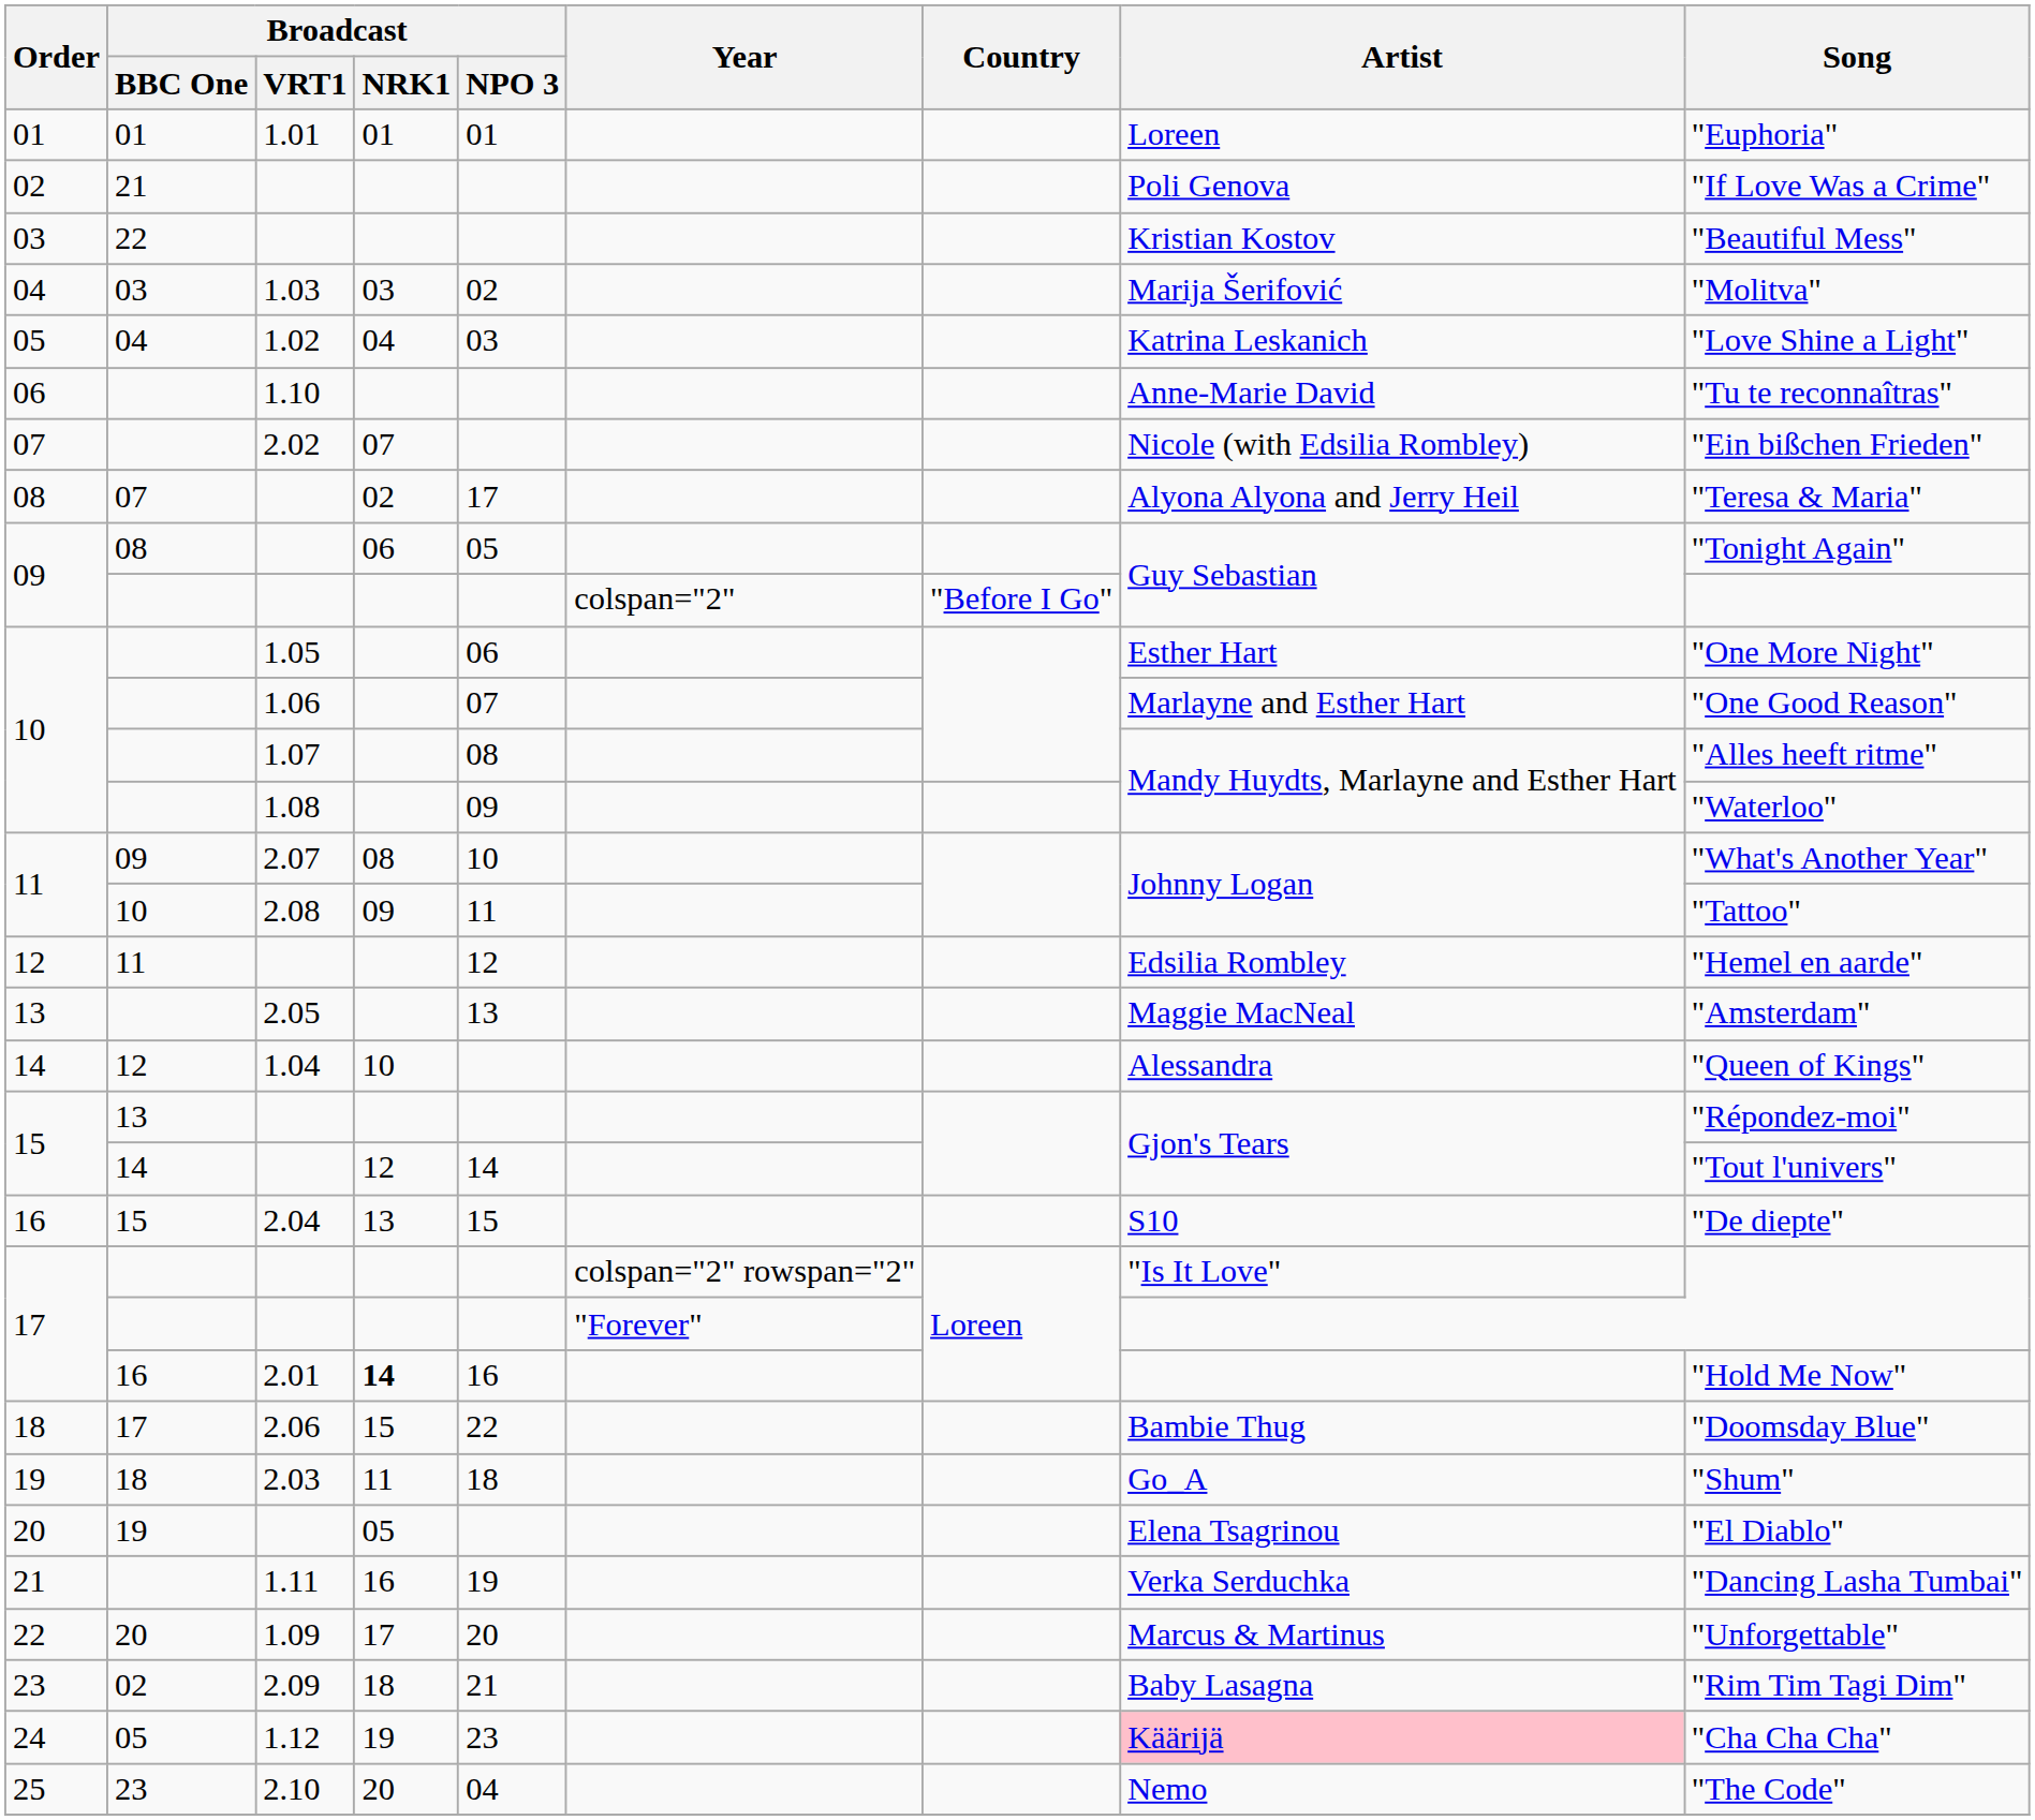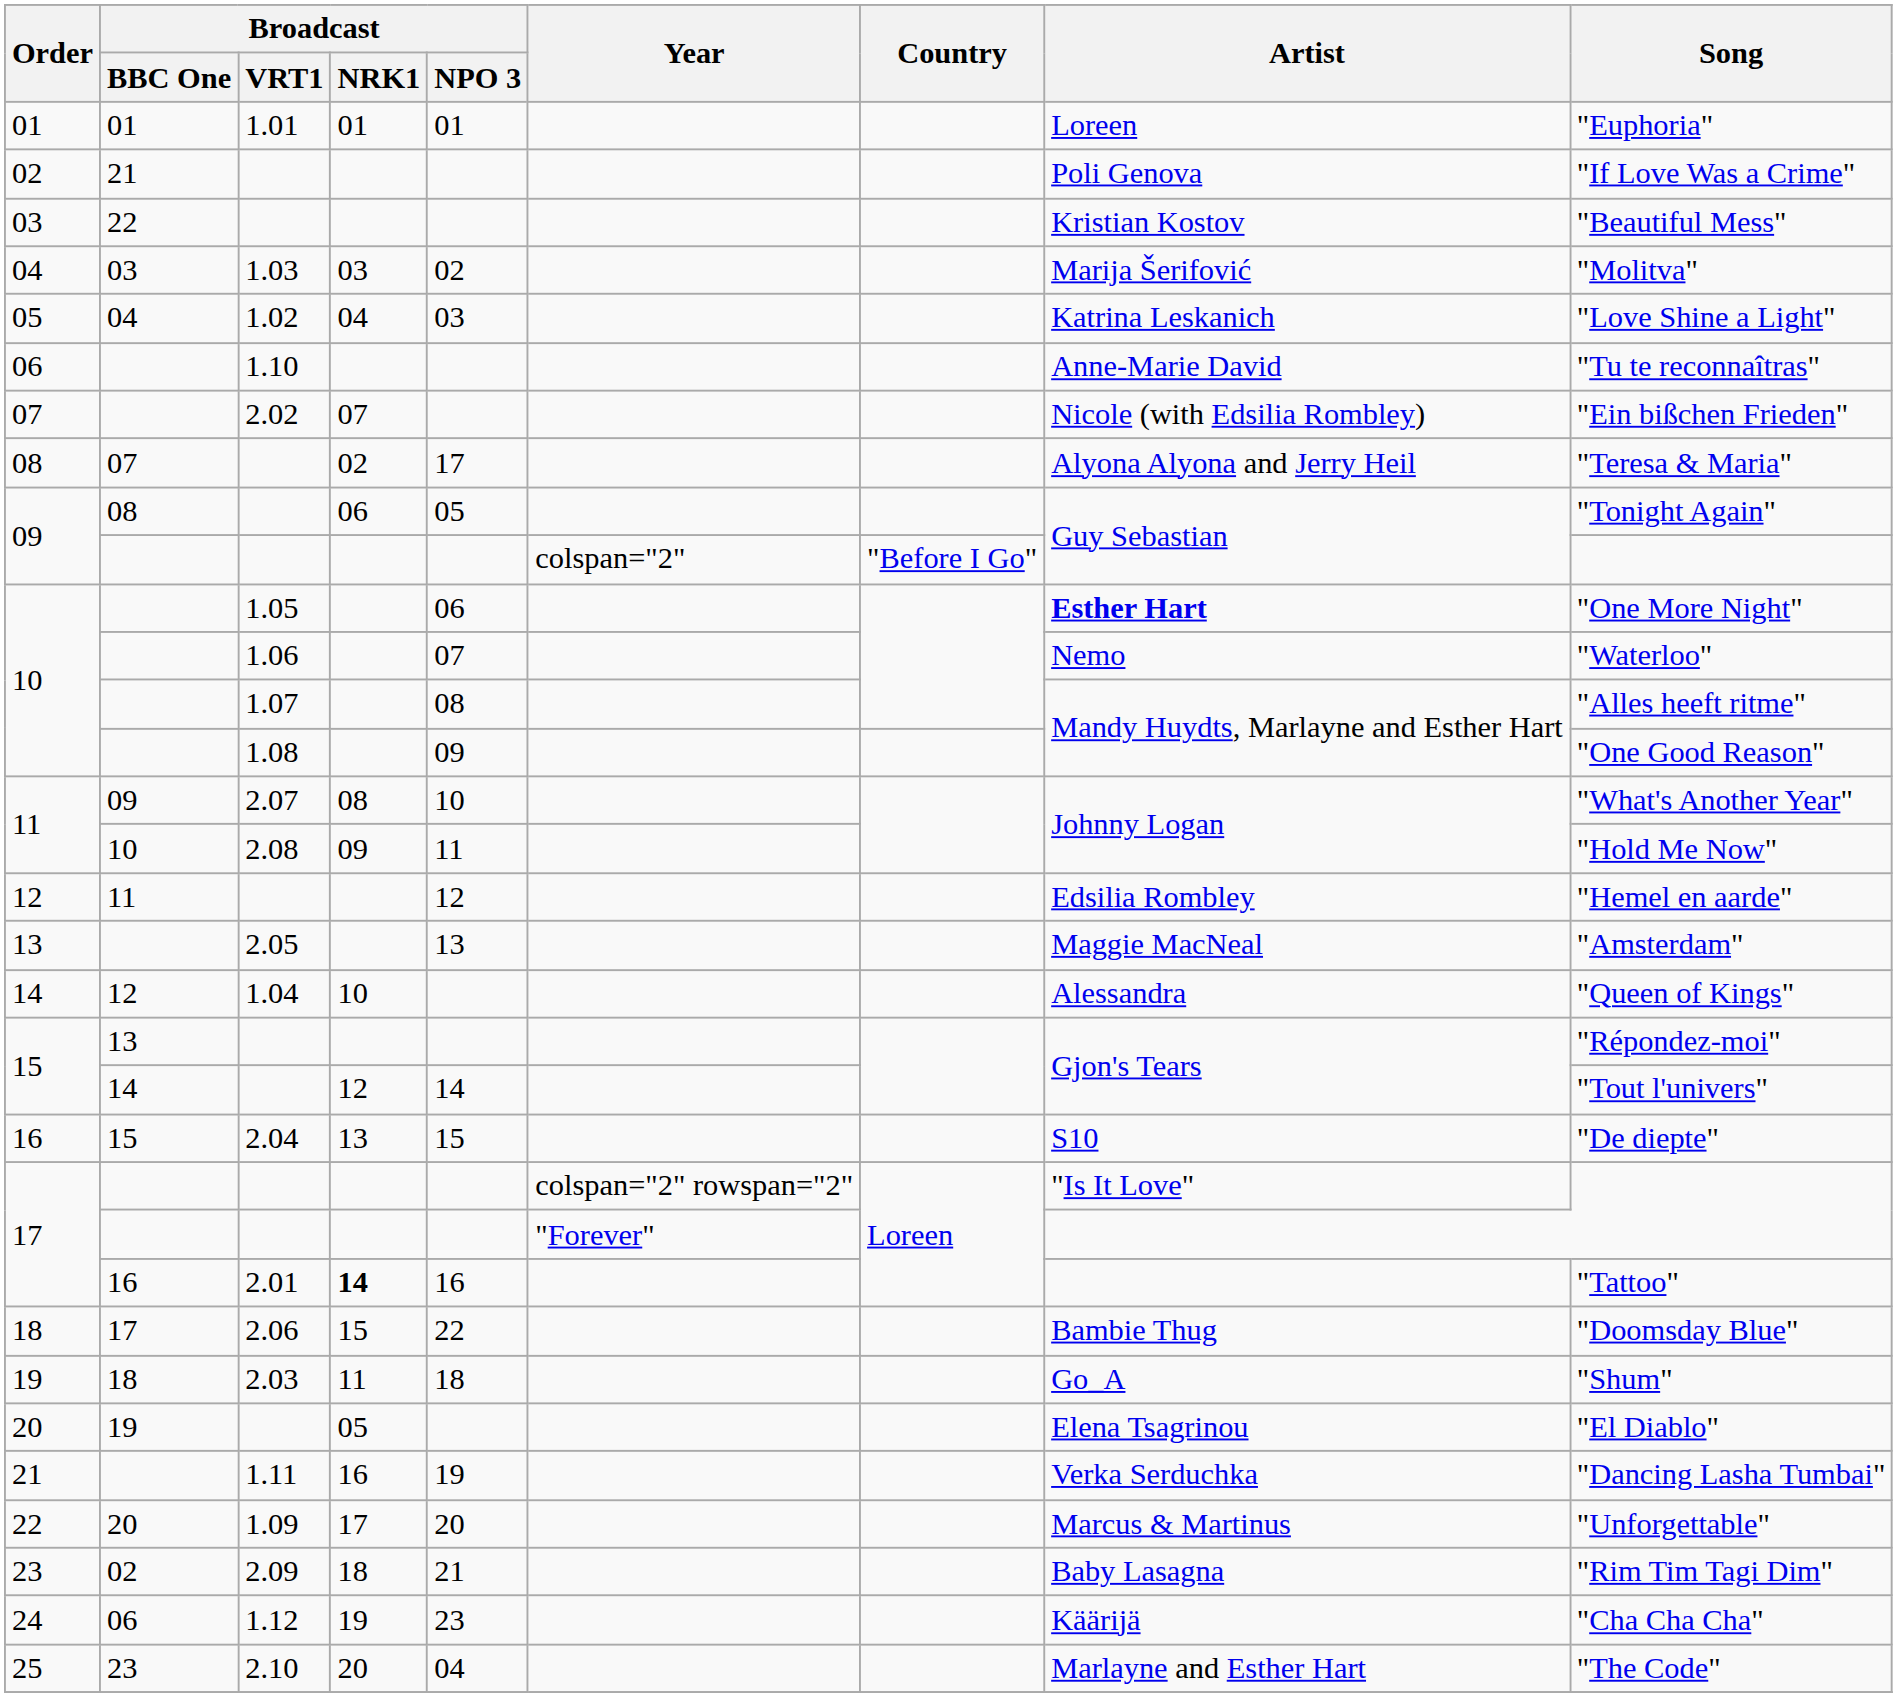10 / 1.05 | Artist: normal -> bold
10 / 1.06 | Artist: Marlayne and Esther Hart -> Nemo
10 / 1.06 | Song: "One Good Reason" -> "Waterloo"
10 / 1.08 | Song: "Waterloo" -> "One Good Reason"
11 / 2.08 | Song: "Tattoo" -> "Hold Me Now"
17 / 2.01 | Song: "Hold Me Now" -> "Tattoo"
24 | Broadcast / BBC One: 05 -> 06
24 | Artist: pink background -> no background
25 | Artist: Nemo -> Marlayne and Esther Hart
